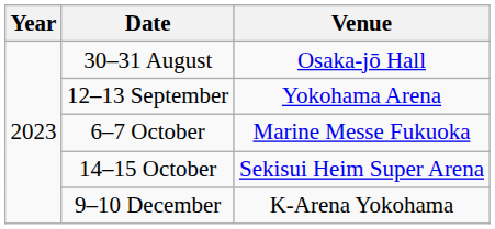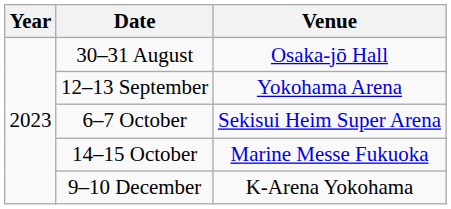6–7 October | Venue: Marine Messe Fukuoka -> Sekisui Heim Super Arena
14–15 October | Venue: Sekisui Heim Super Arena -> Marine Messe Fukuoka
